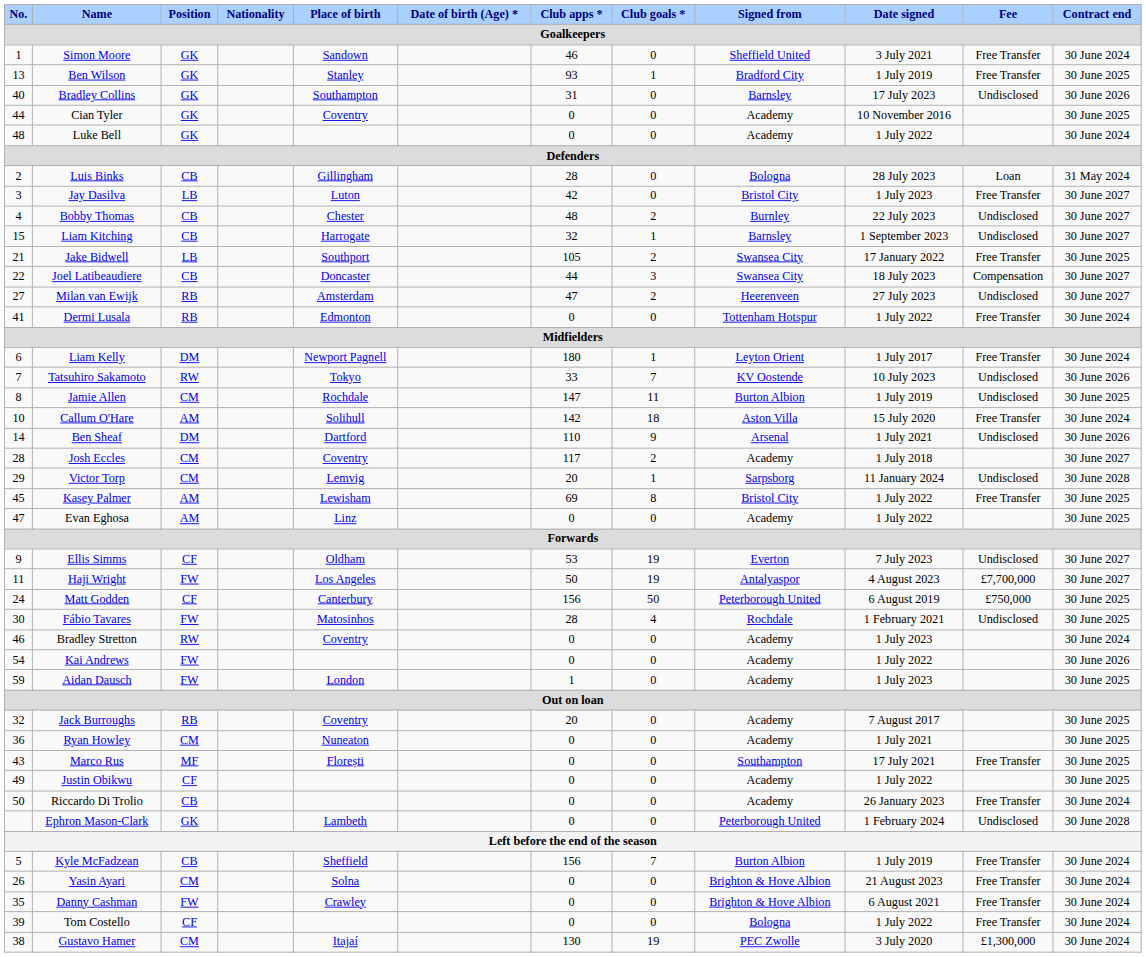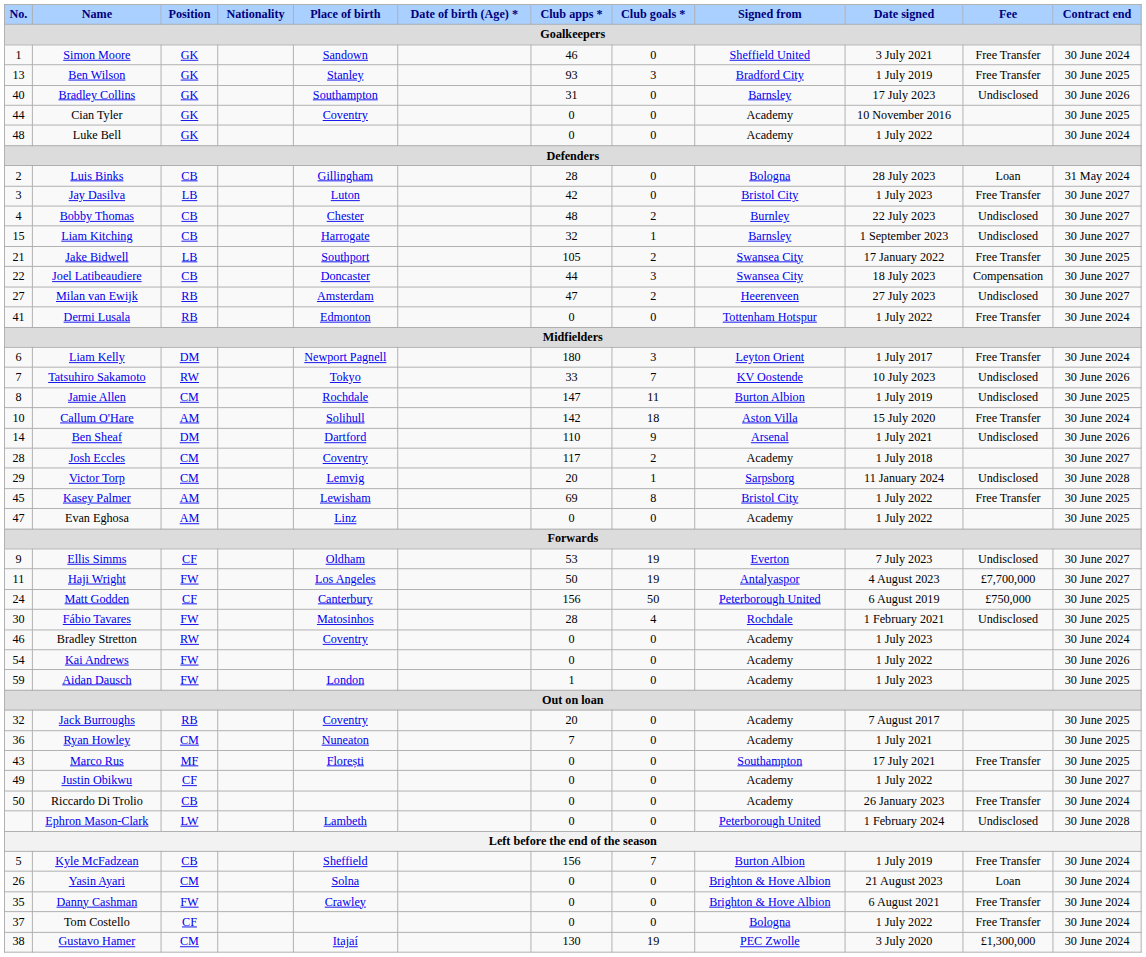Ben Wilson | Club goals *: 1 -> 3
Liam Kelly | Club goals *: 1 -> 3
Ryan Howley | Club apps *: 0 -> 7
Justin Obikwu | Contract end: 30 June 2025 -> 30 June 2027
Ephron Mason-Clark | Position: GK -> LW
Yasin Ayari | Fee: Free Transfer -> Loan
Tom Costello | No.: 39 -> 37
